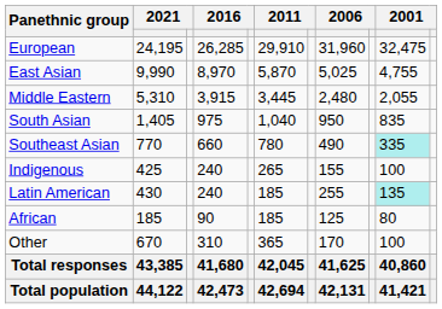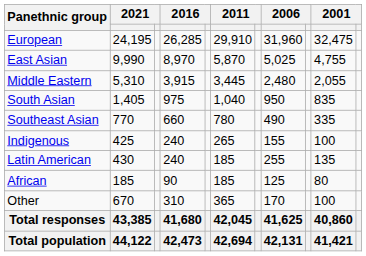Southeast Asian | column 10: paleturquoise background -> no background
Latin American | column 10: paleturquoise background -> no background
